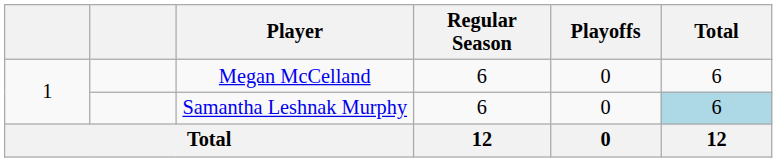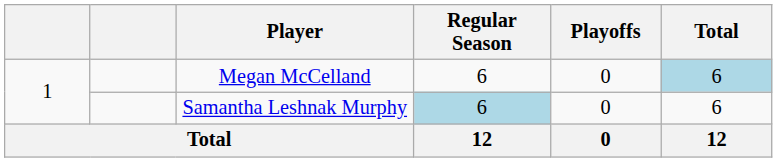Megan McCelland | Total: no background -> lightblue background
Samantha Leshnak Murphy | Regular Season: no background -> lightblue background
Samantha Leshnak Murphy | Total: lightblue background -> no background
